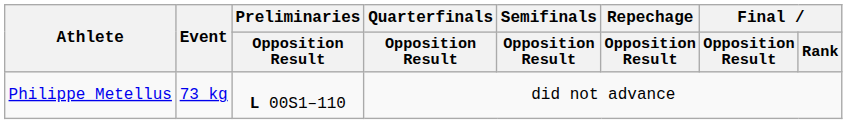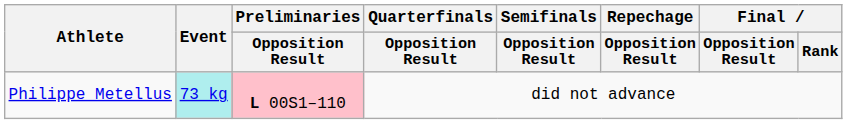Philippe Metellus | Event: no background -> paleturquoise background
Philippe Metellus | Preliminaries / Opposition Result: no background -> pink background
